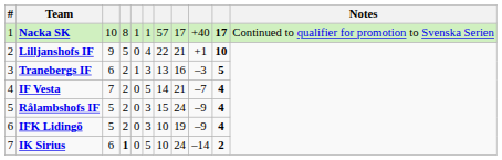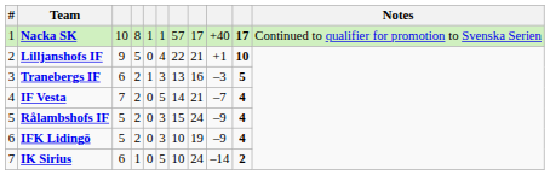IK Sirius | column 4: bold -> normal
